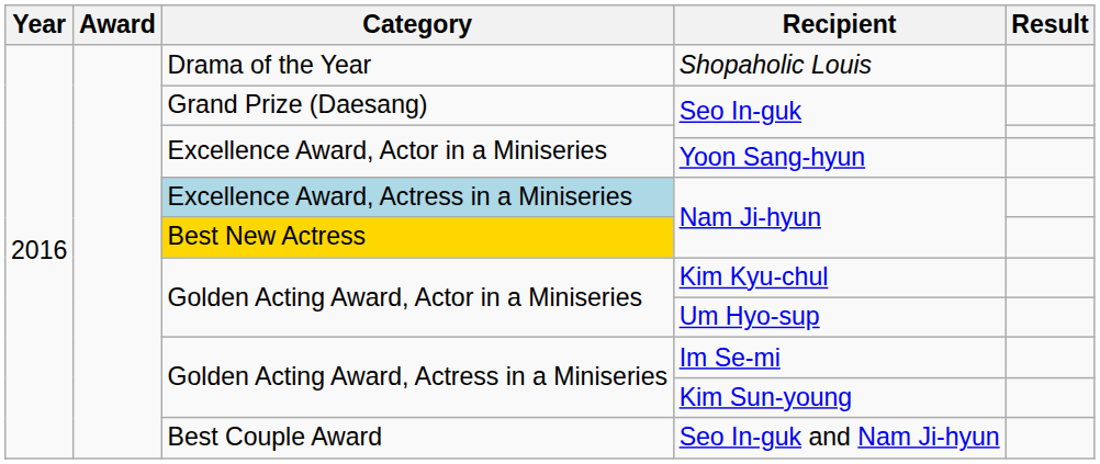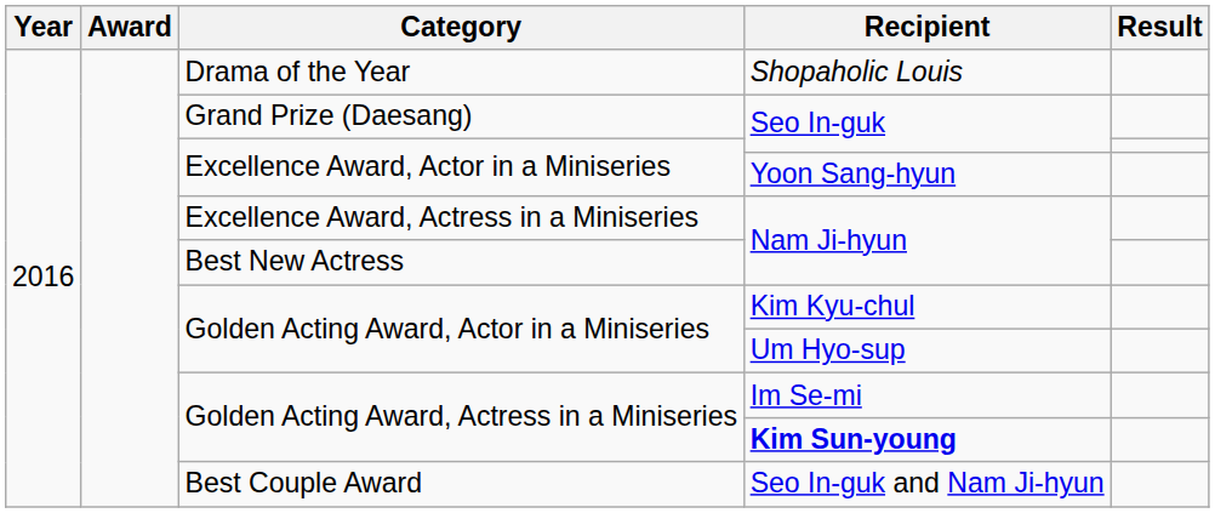Excellence Award, Actress in a Miniseries / Nam Ji-hyun | Category: lightblue background -> no background
Best New Actress / Nam Ji-hyun | Category: gold background -> no background
Kim Sun-young | Recipient: normal -> bold
